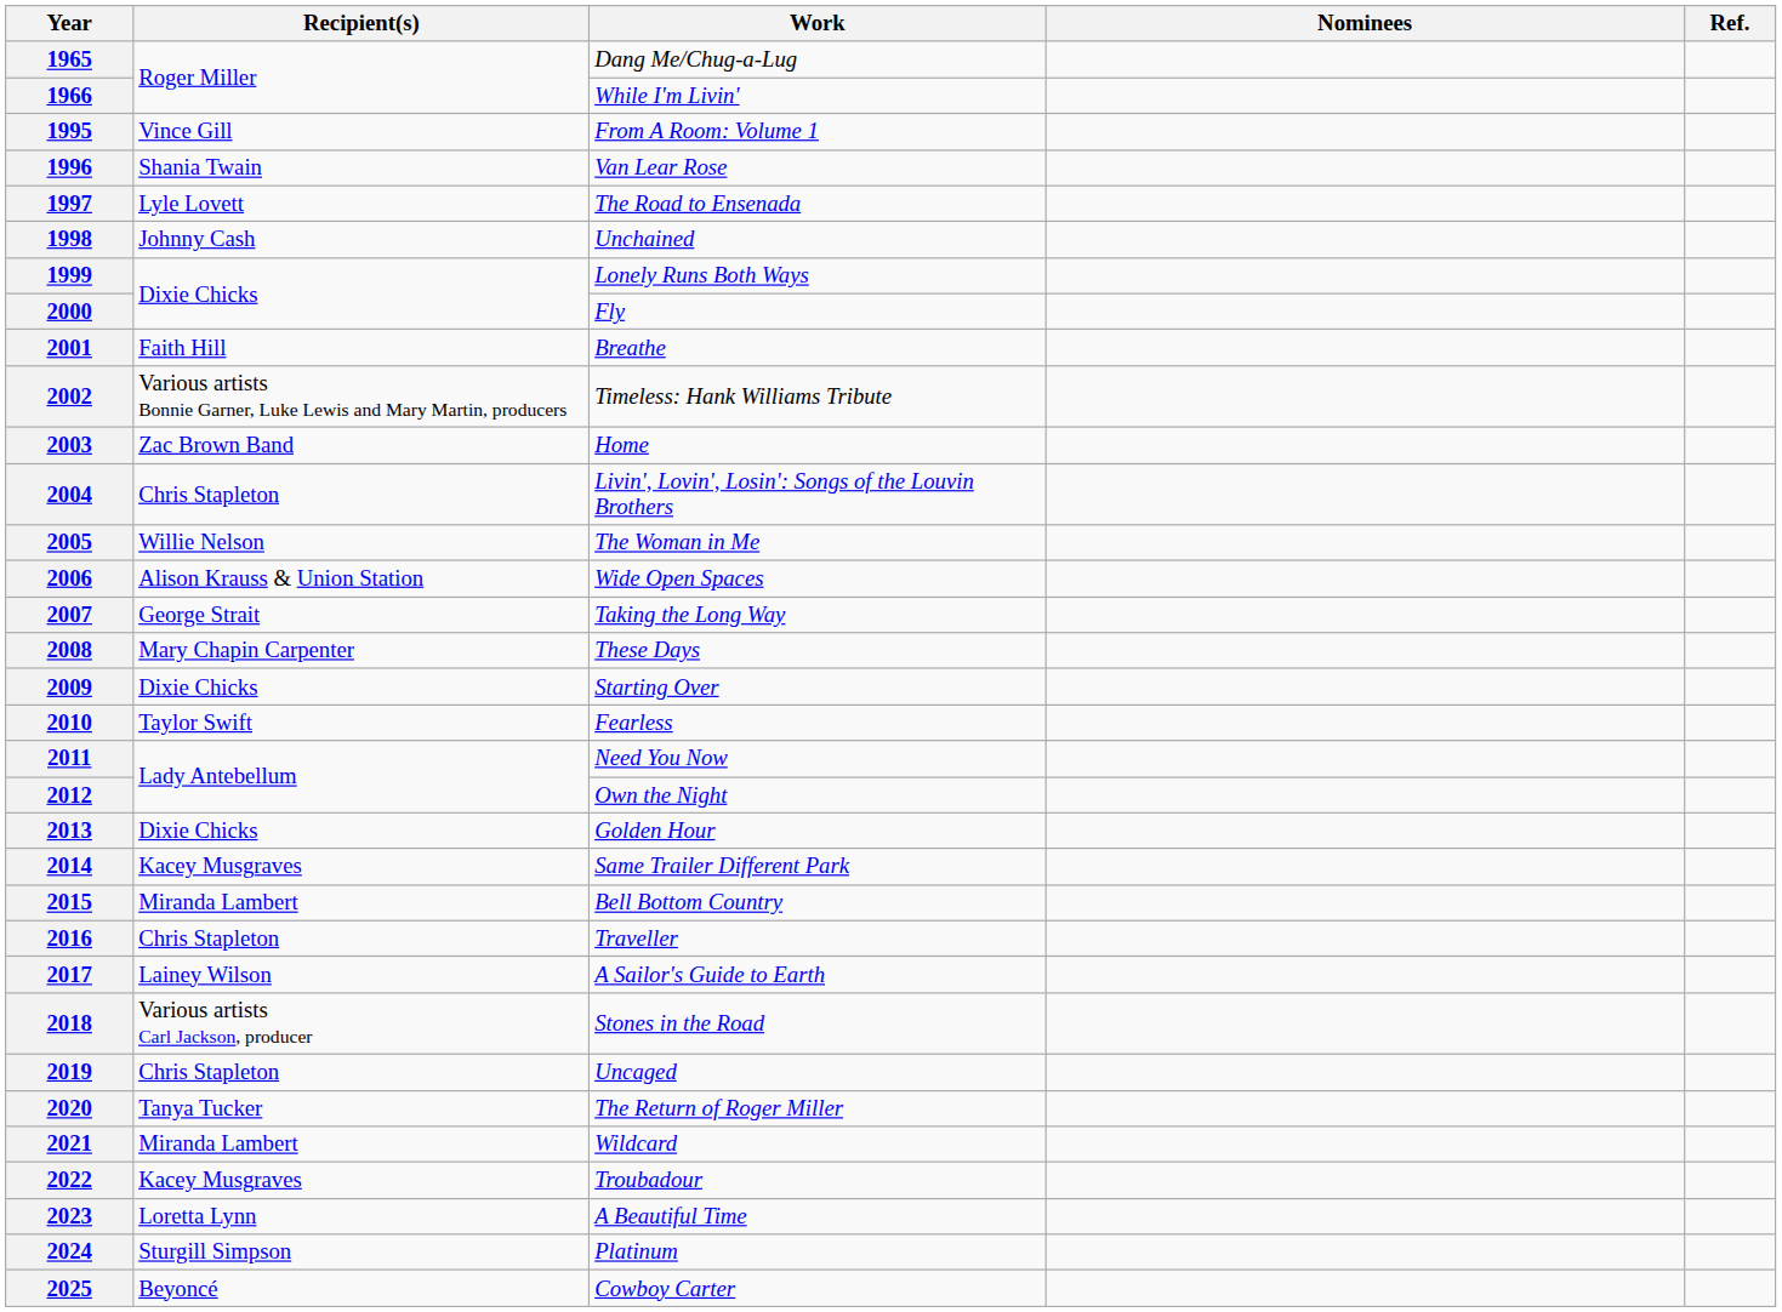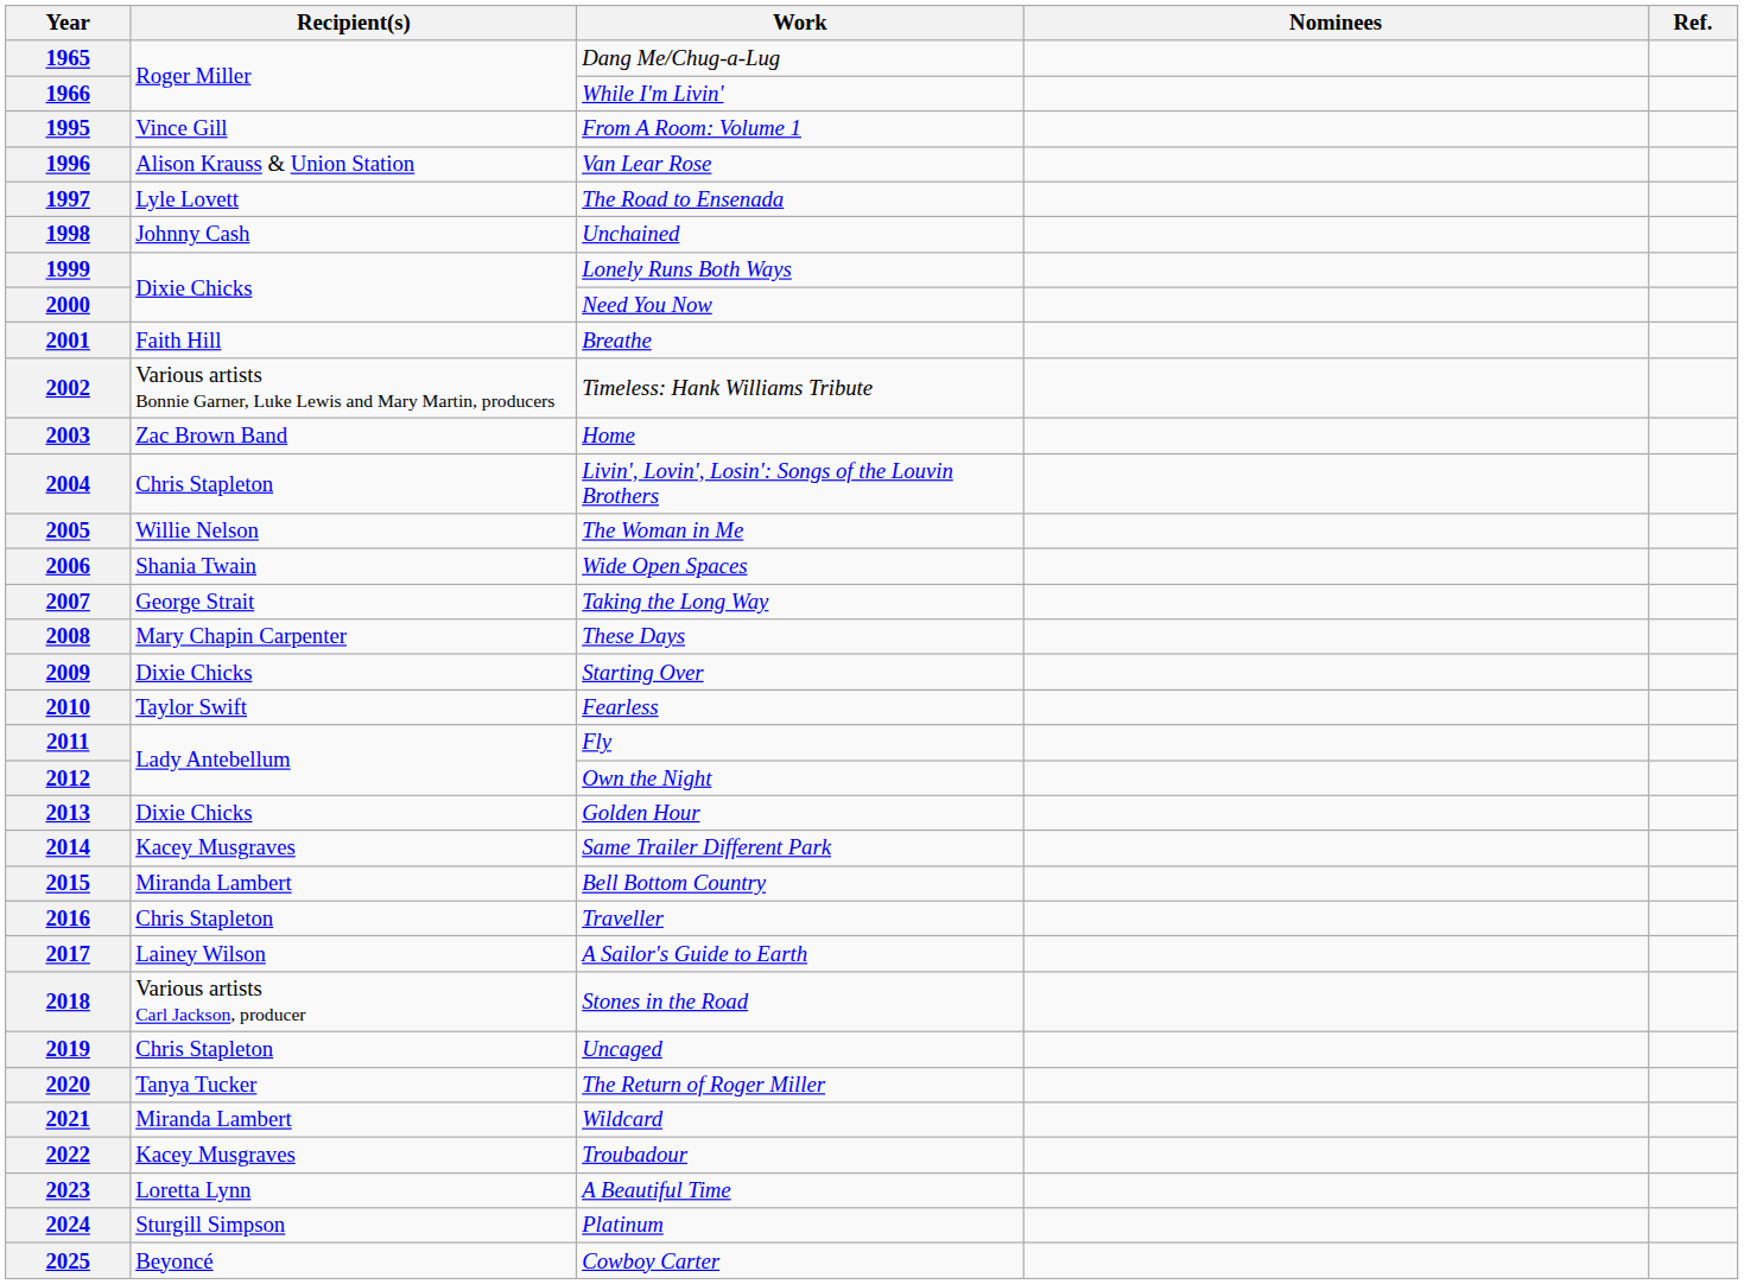1996 | Recipient(s): Shania Twain -> Alison Krauss & Union Station
2000 | Work: Fly -> Need You Now
2006 | Recipient(s): Alison Krauss & Union Station -> Shania Twain
2011 | Work: Need You Now -> Fly
